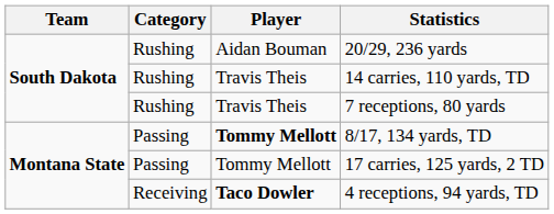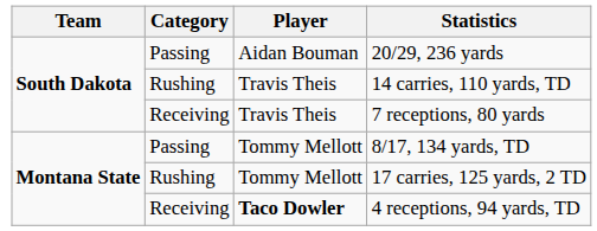20/29, 236 yards | Category: Rushing -> Passing
7 receptions, 80 yards | Category: Rushing -> Receiving
8/17, 134 yards, TD | Player: bold -> normal
17 carries, 125 yards, 2 TD | Category: Passing -> Rushing
